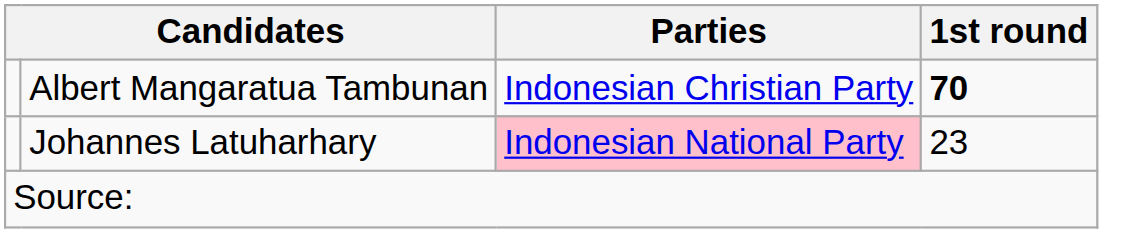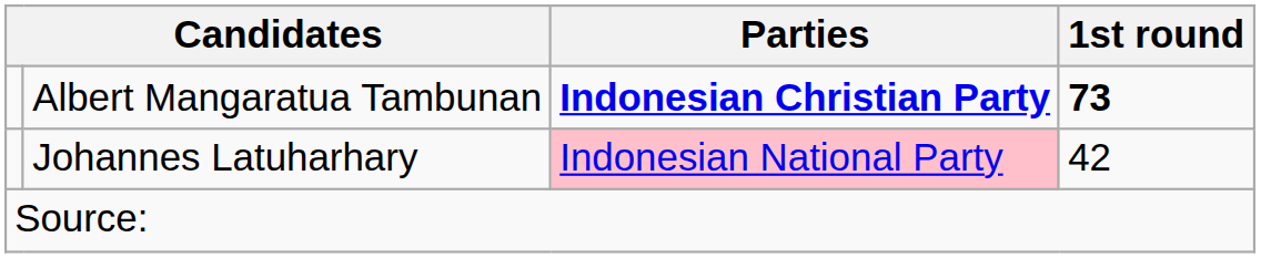Albert Mangaratua Tambunan | Parties: normal -> bold
Albert Mangaratua Tambunan | 1st round: 70 -> 73
Johannes Latuharhary | 1st round: 23 -> 42
